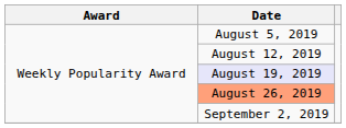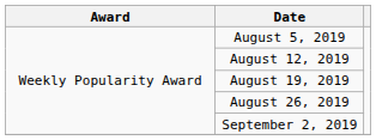August 19, 2019 | Date: lavender background -> no background
August 26, 2019 | Date: lightsalmon background -> no background
